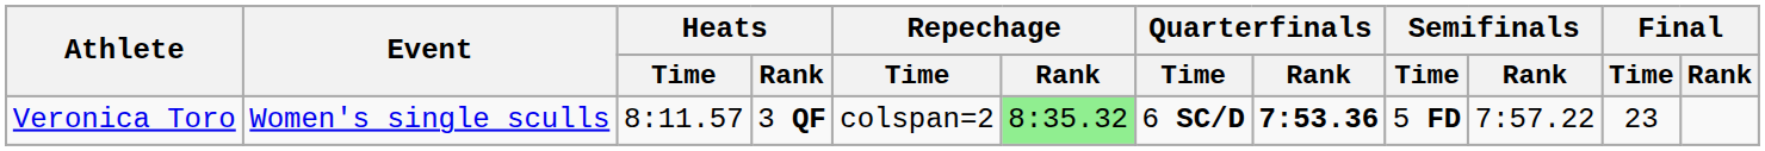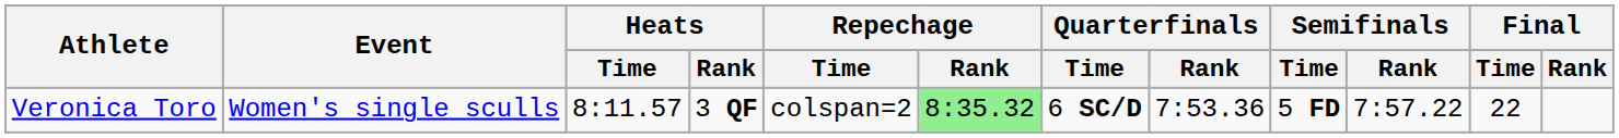Veronica Toro | Quarterfinals / Rank: bold -> normal
Veronica Toro | Final / Time: 23 -> 22
